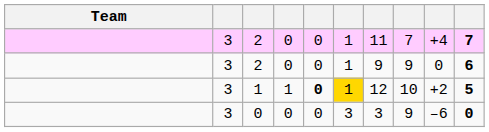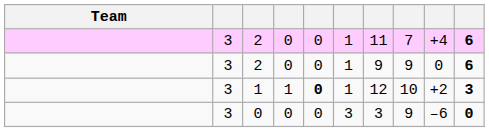row 2 | column 10: 7 -> 6
row 4 | column 6: gold background -> no background
row 4 | column 10: 5 -> 3
